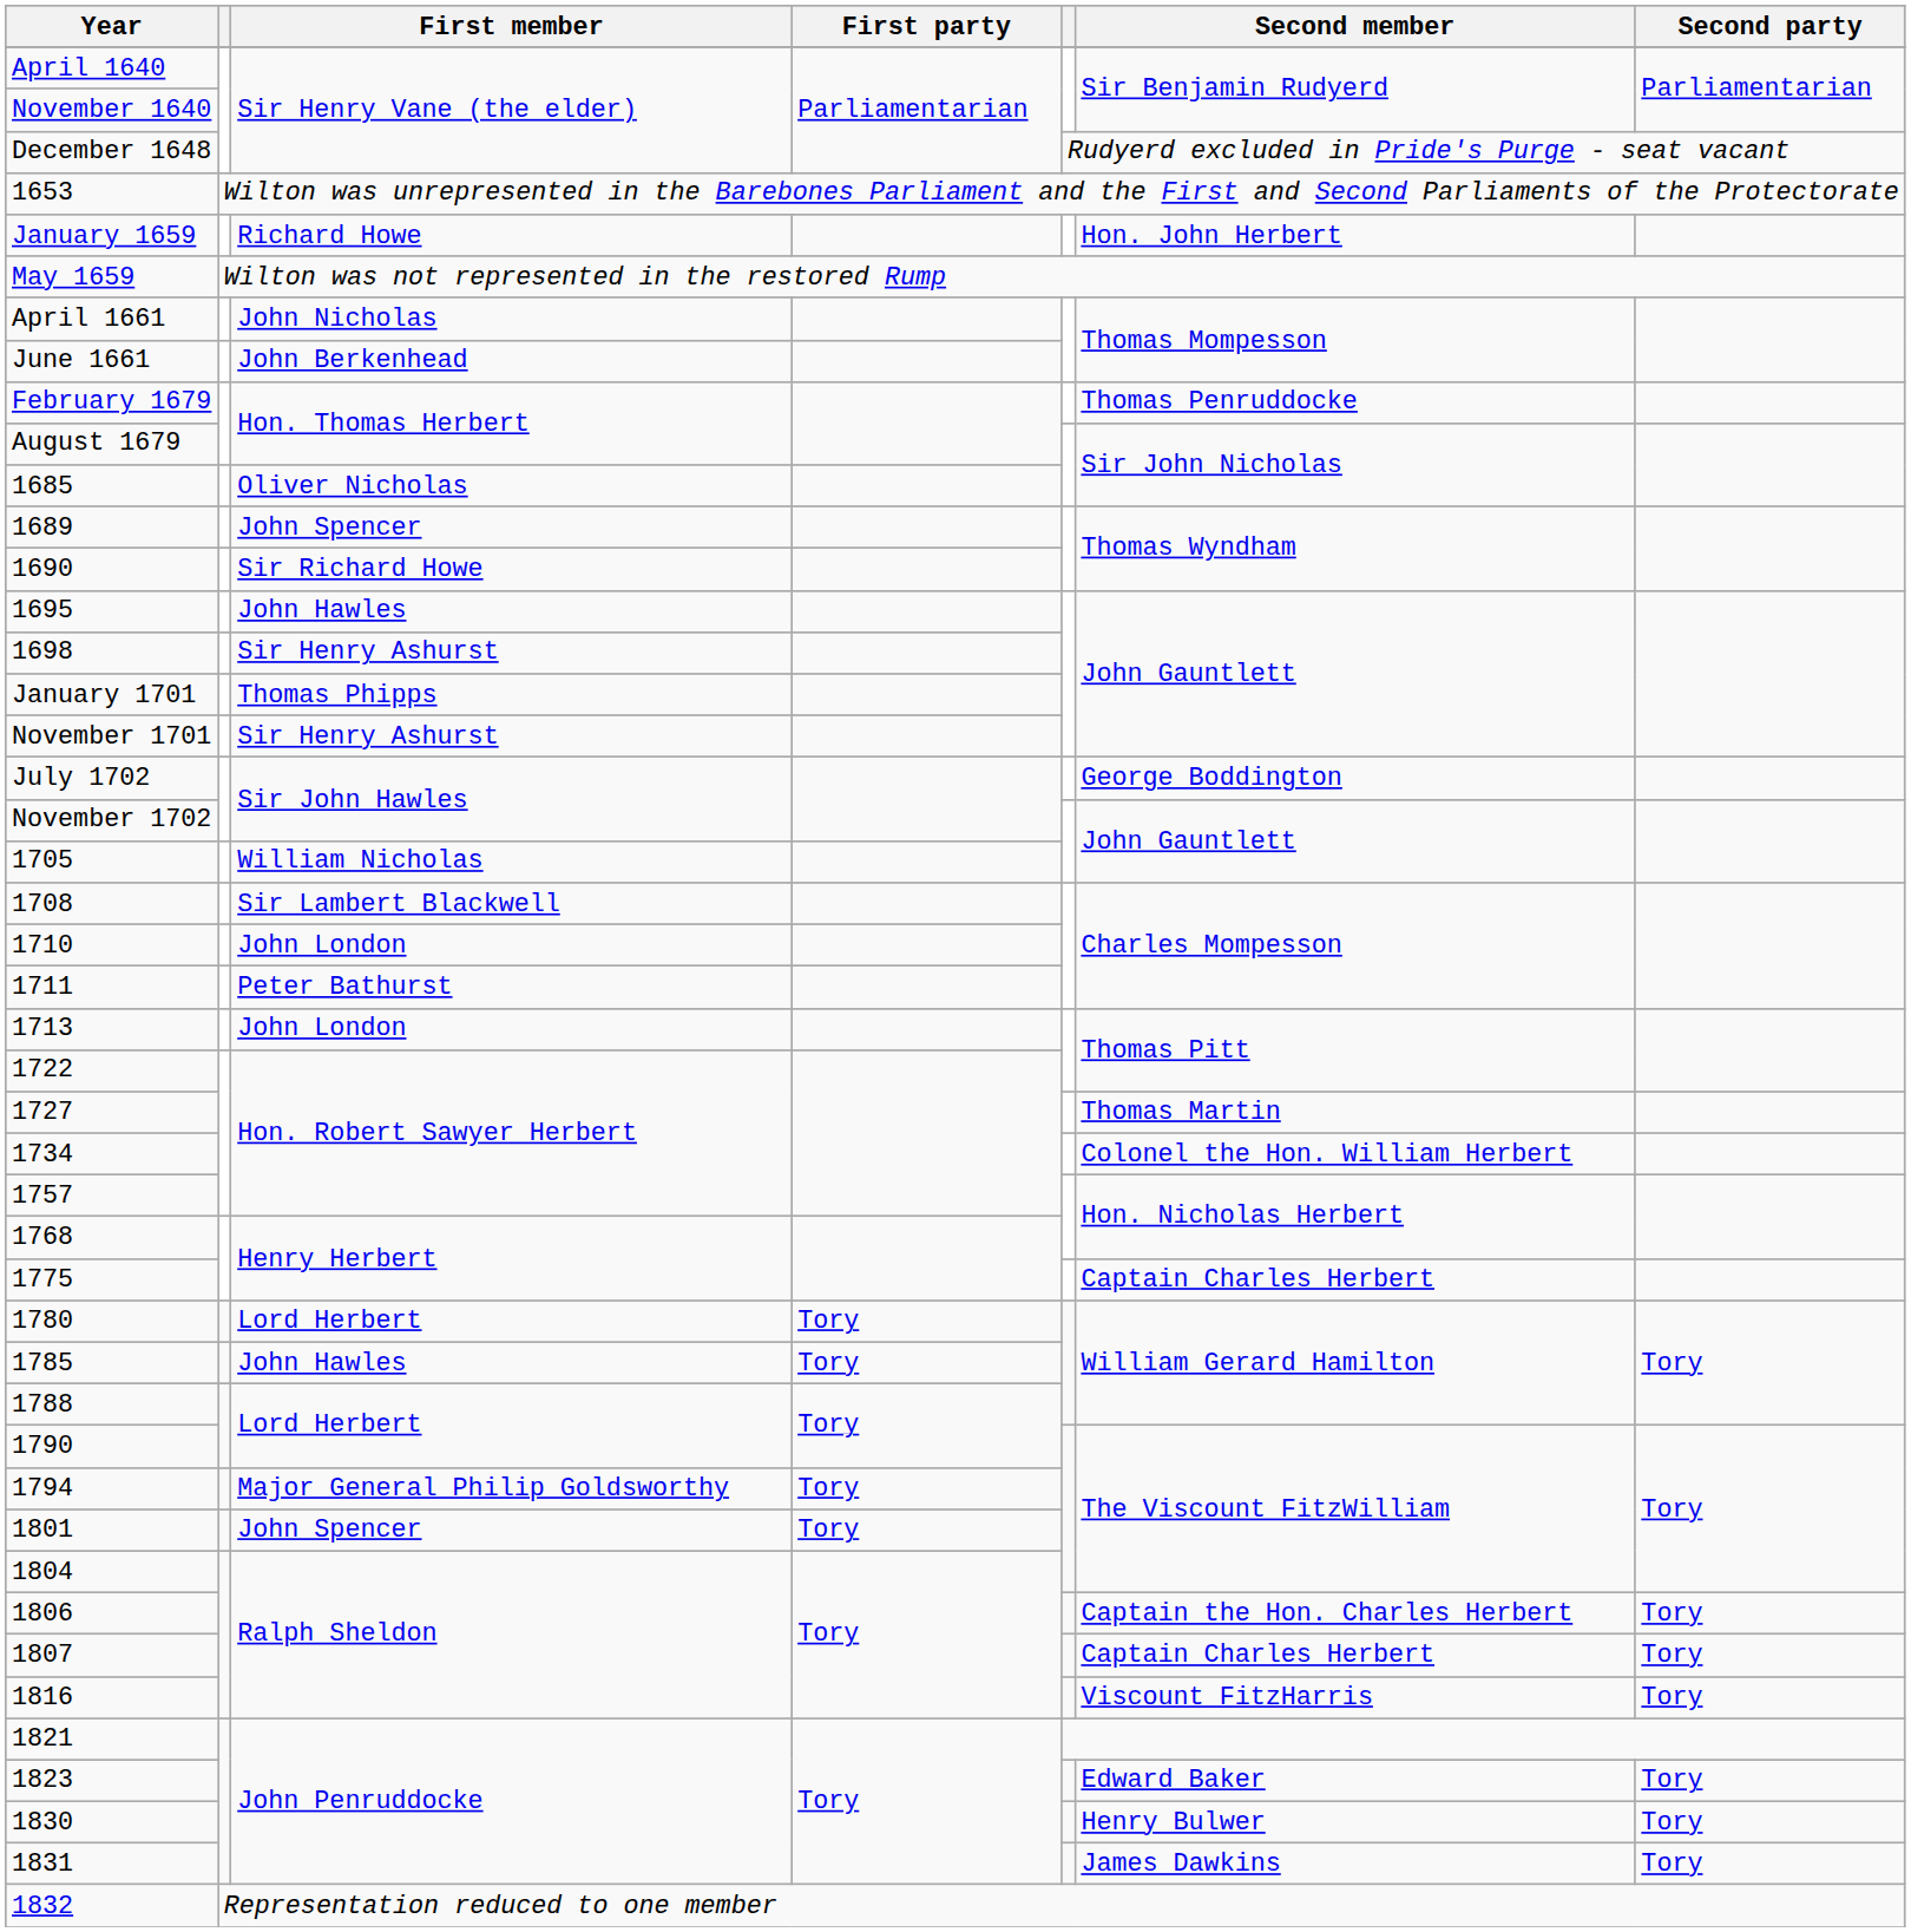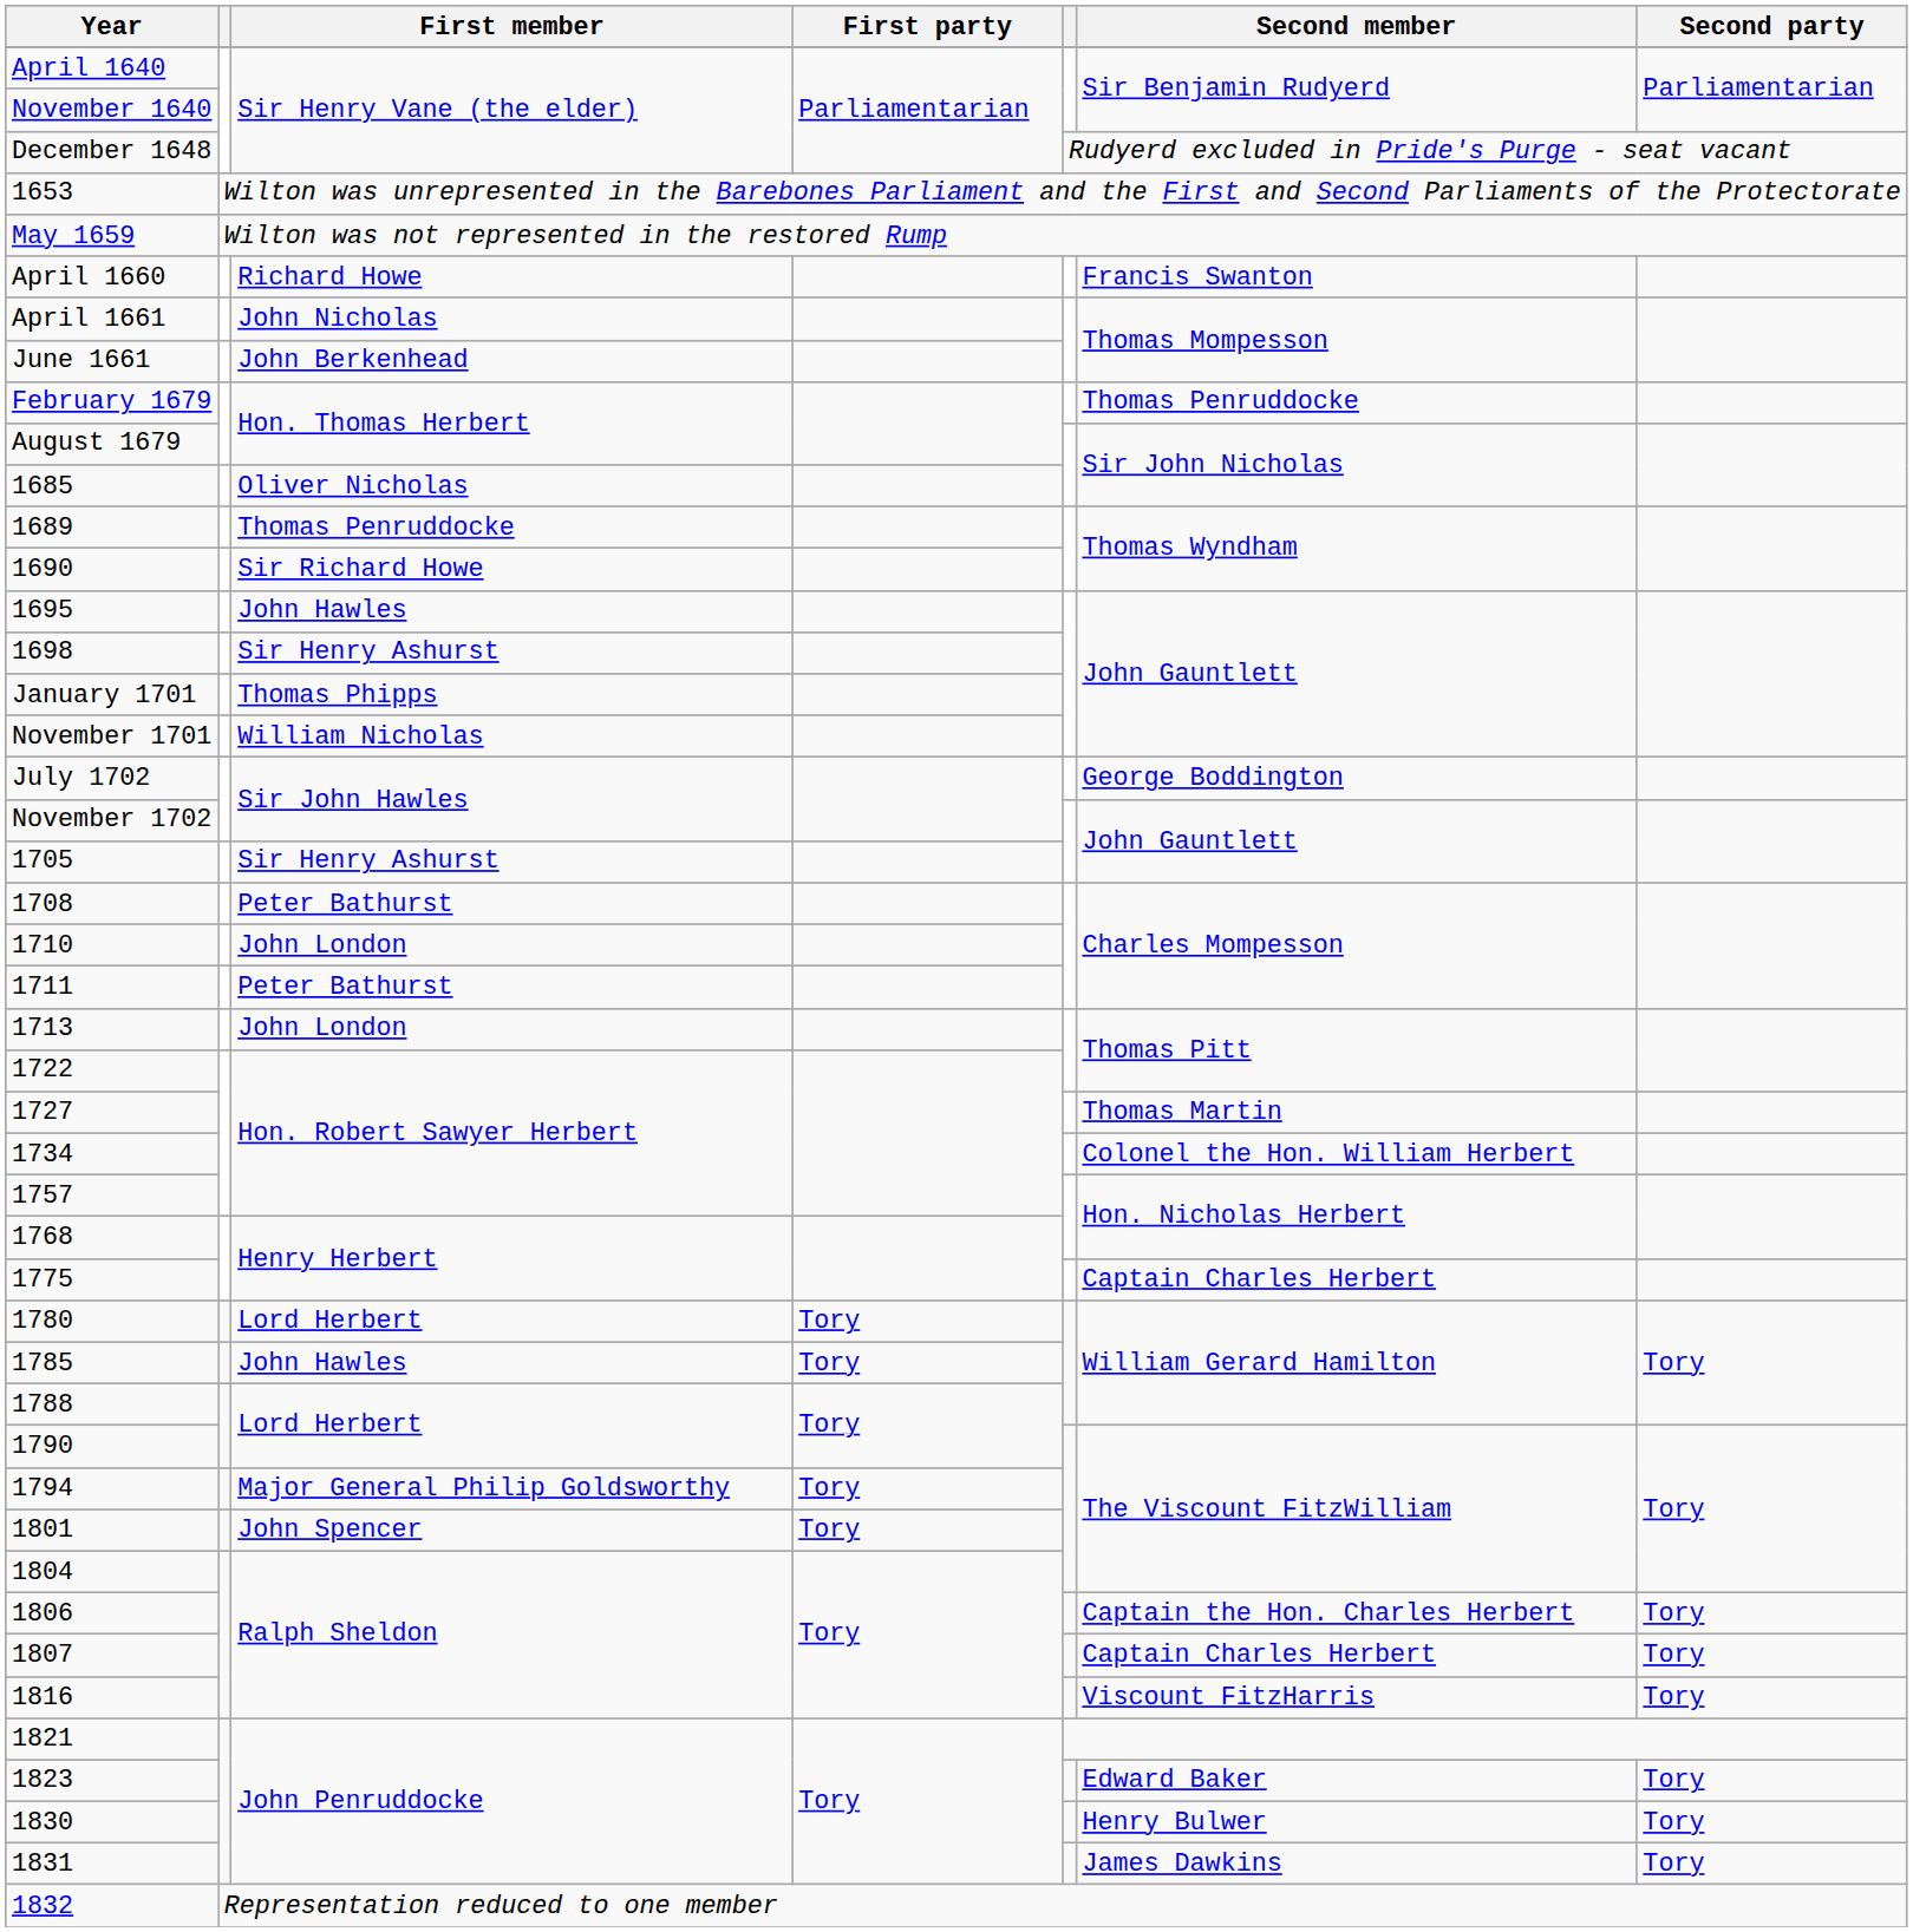- row: January 1659 | Richard Howe | Hon. John Herbert
+ row: April 1660 | Richard Howe | Francis Swanton
1689 | First member: John Spencer -> Thomas Penruddocke
November 1701 | First member: Sir Henry Ashurst -> William Nicholas
1705 | First member: William Nicholas -> Sir Henry Ashurst
1708 | First member: Sir Lambert Blackwell -> Peter Bathurst
